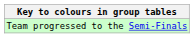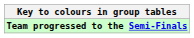row 2 | column 1: normal -> bold
